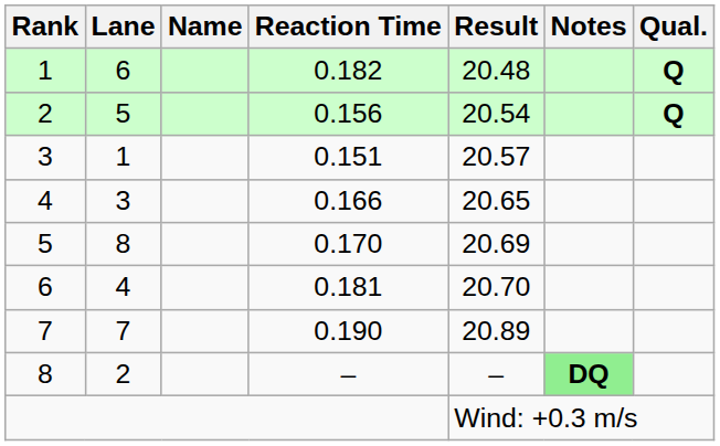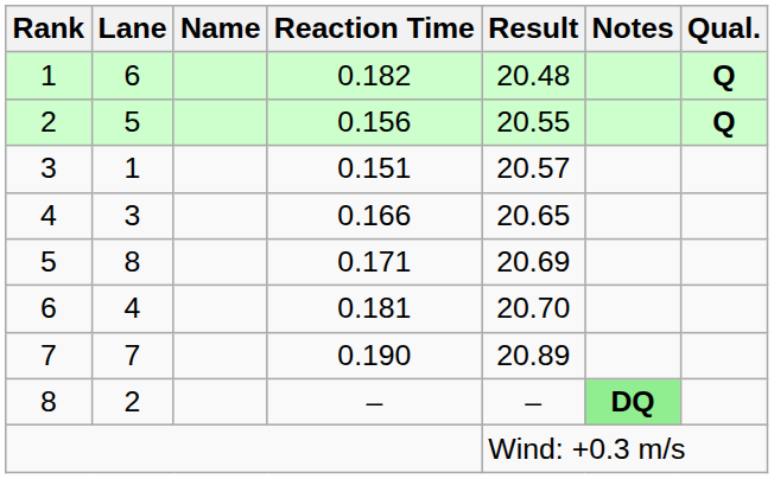row 3 | Result: 20.54 -> 20.55
row 6 | Reaction Time: 0.170 -> 0.171
